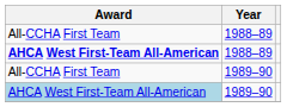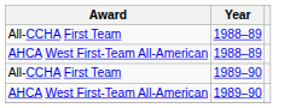row 3 | Award: bold -> normal
row 5 | Award: lightblue background -> no background
